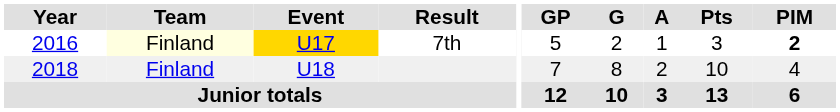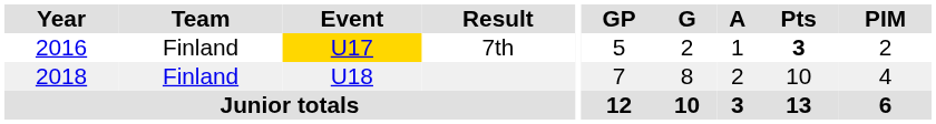7th | Team: lightyellow background -> no background
7th | Pts: normal -> bold
7th | PIM: bold -> normal
